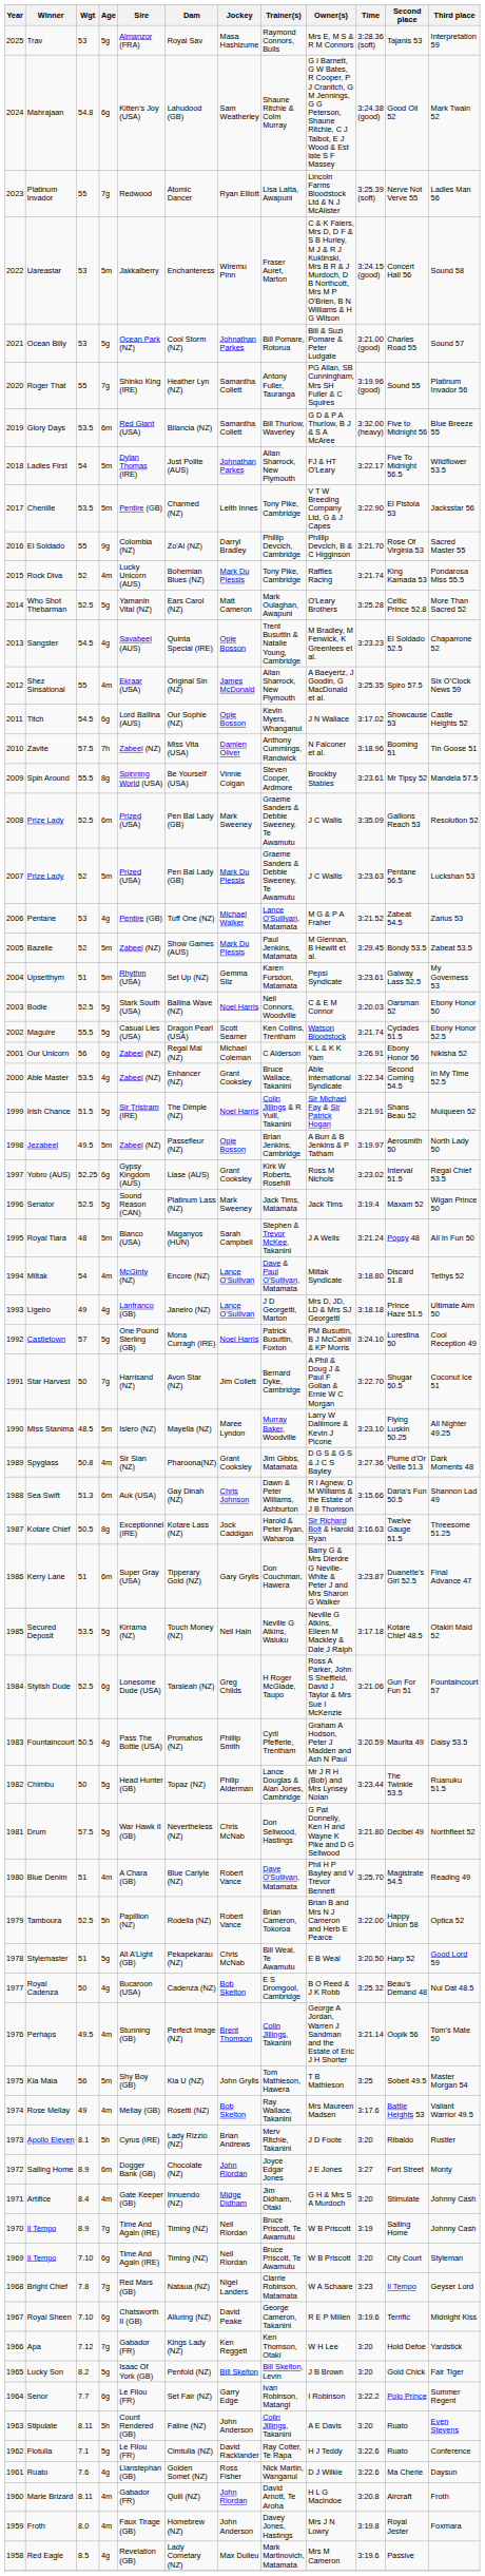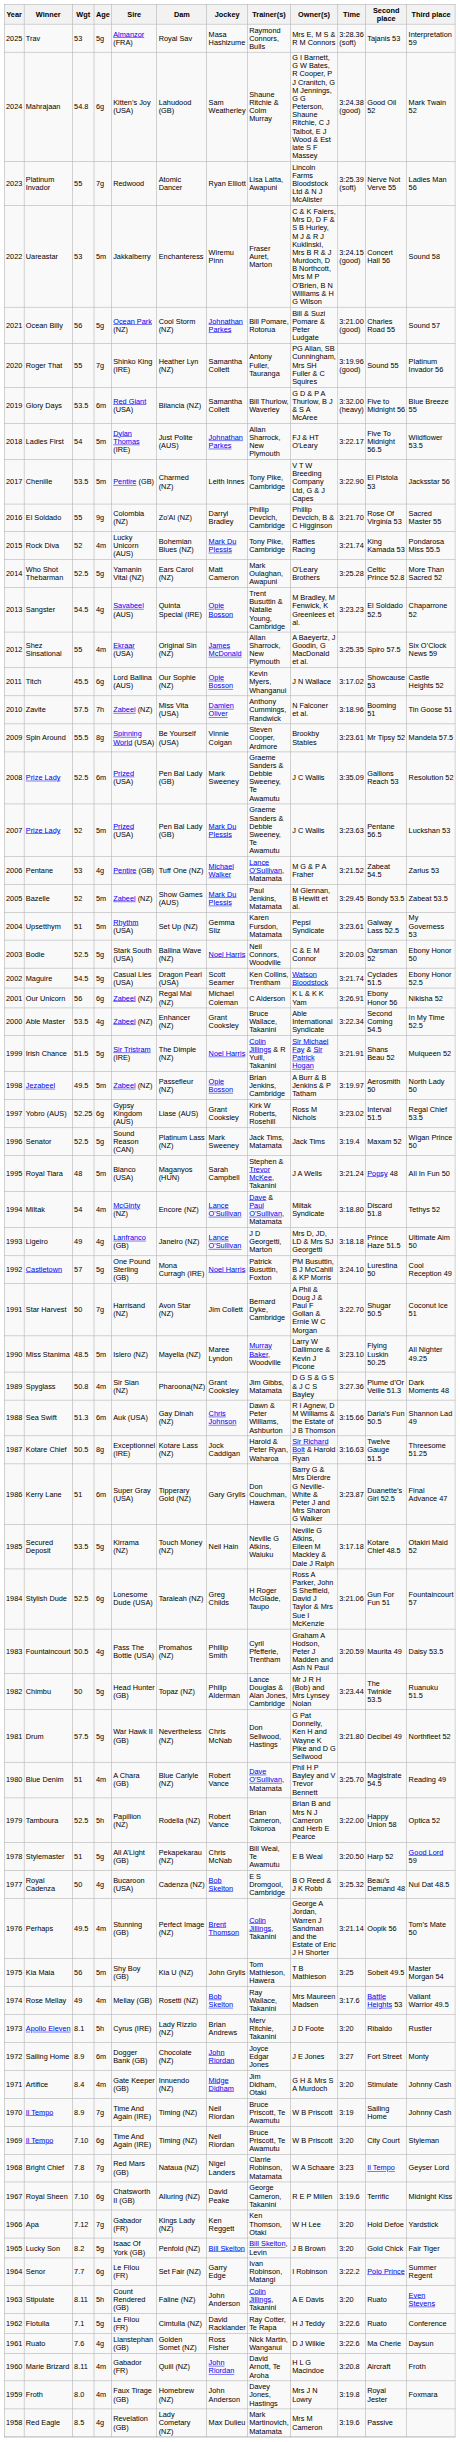Ocean Billy | Wgt: 53 -> 56
Titch | Wgt: 54.5 -> 45.5
Maguire | Wgt: 55.5 -> 54.5
